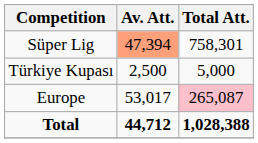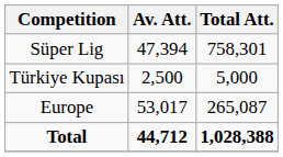Süper Lig | Av. Att.: lightsalmon background -> no background
Europe | Total Att.: pink background -> no background
